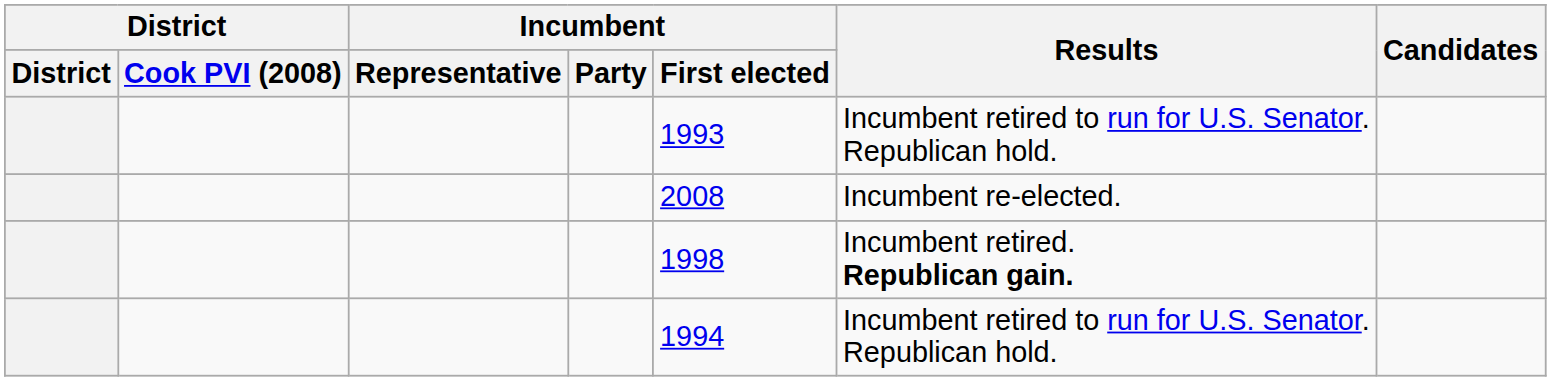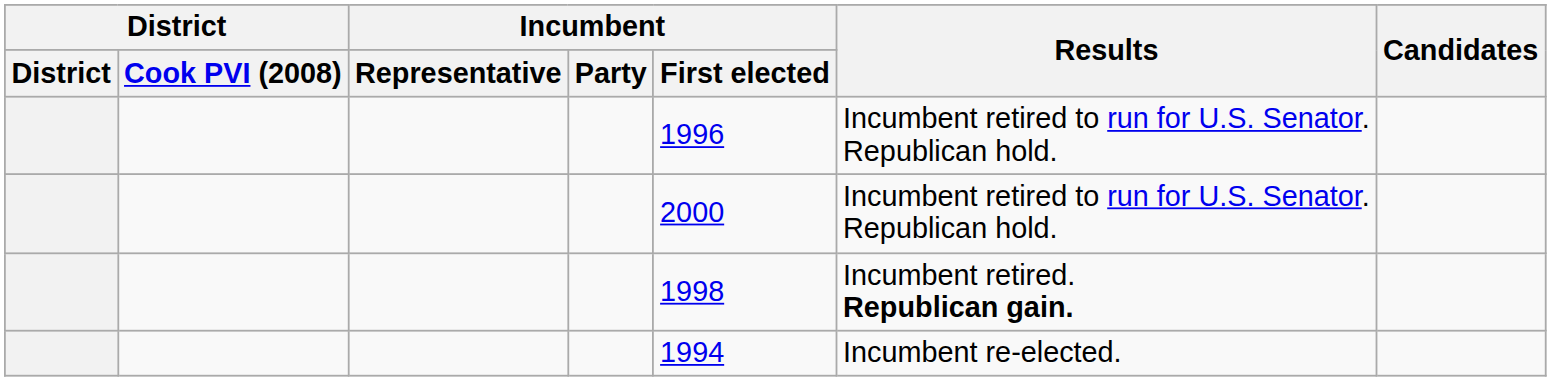row 3 | Incumbent / First elected: 1993 -> 1996
row 4 | Incumbent / First elected: 2008 -> 2000
row 4 | Results: Incumbent re-elected. -> Incumbent retired to run for U.S. Senator. Republican hold.
row 6 | Results: Incumbent retired to run for U.S. Senator. Republican hold. -> Incumbent re-elected.
